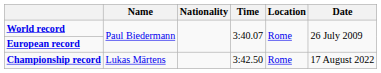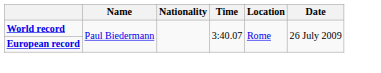- row: Championship record | Lukas Märtens | 3:42.50 | Rome | 17 August 2022
